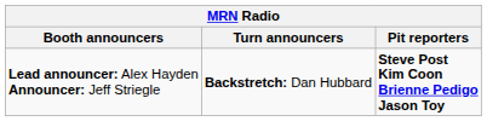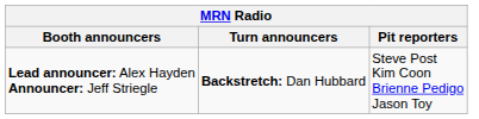Lead announcer: Alex Hayden Announcer: Jeff Striegle | Pit reporters: bold -> normal
